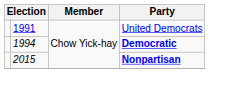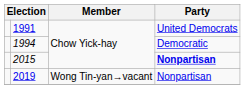1994 | Party: bold -> normal
+ row: 2019 | Wong Tin-yan→vacant | Nonpartisan
